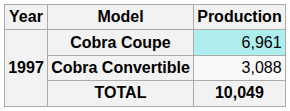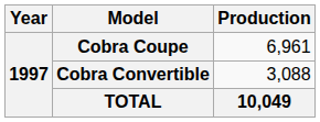Cobra Coupe | Production: paleturquoise background -> no background
